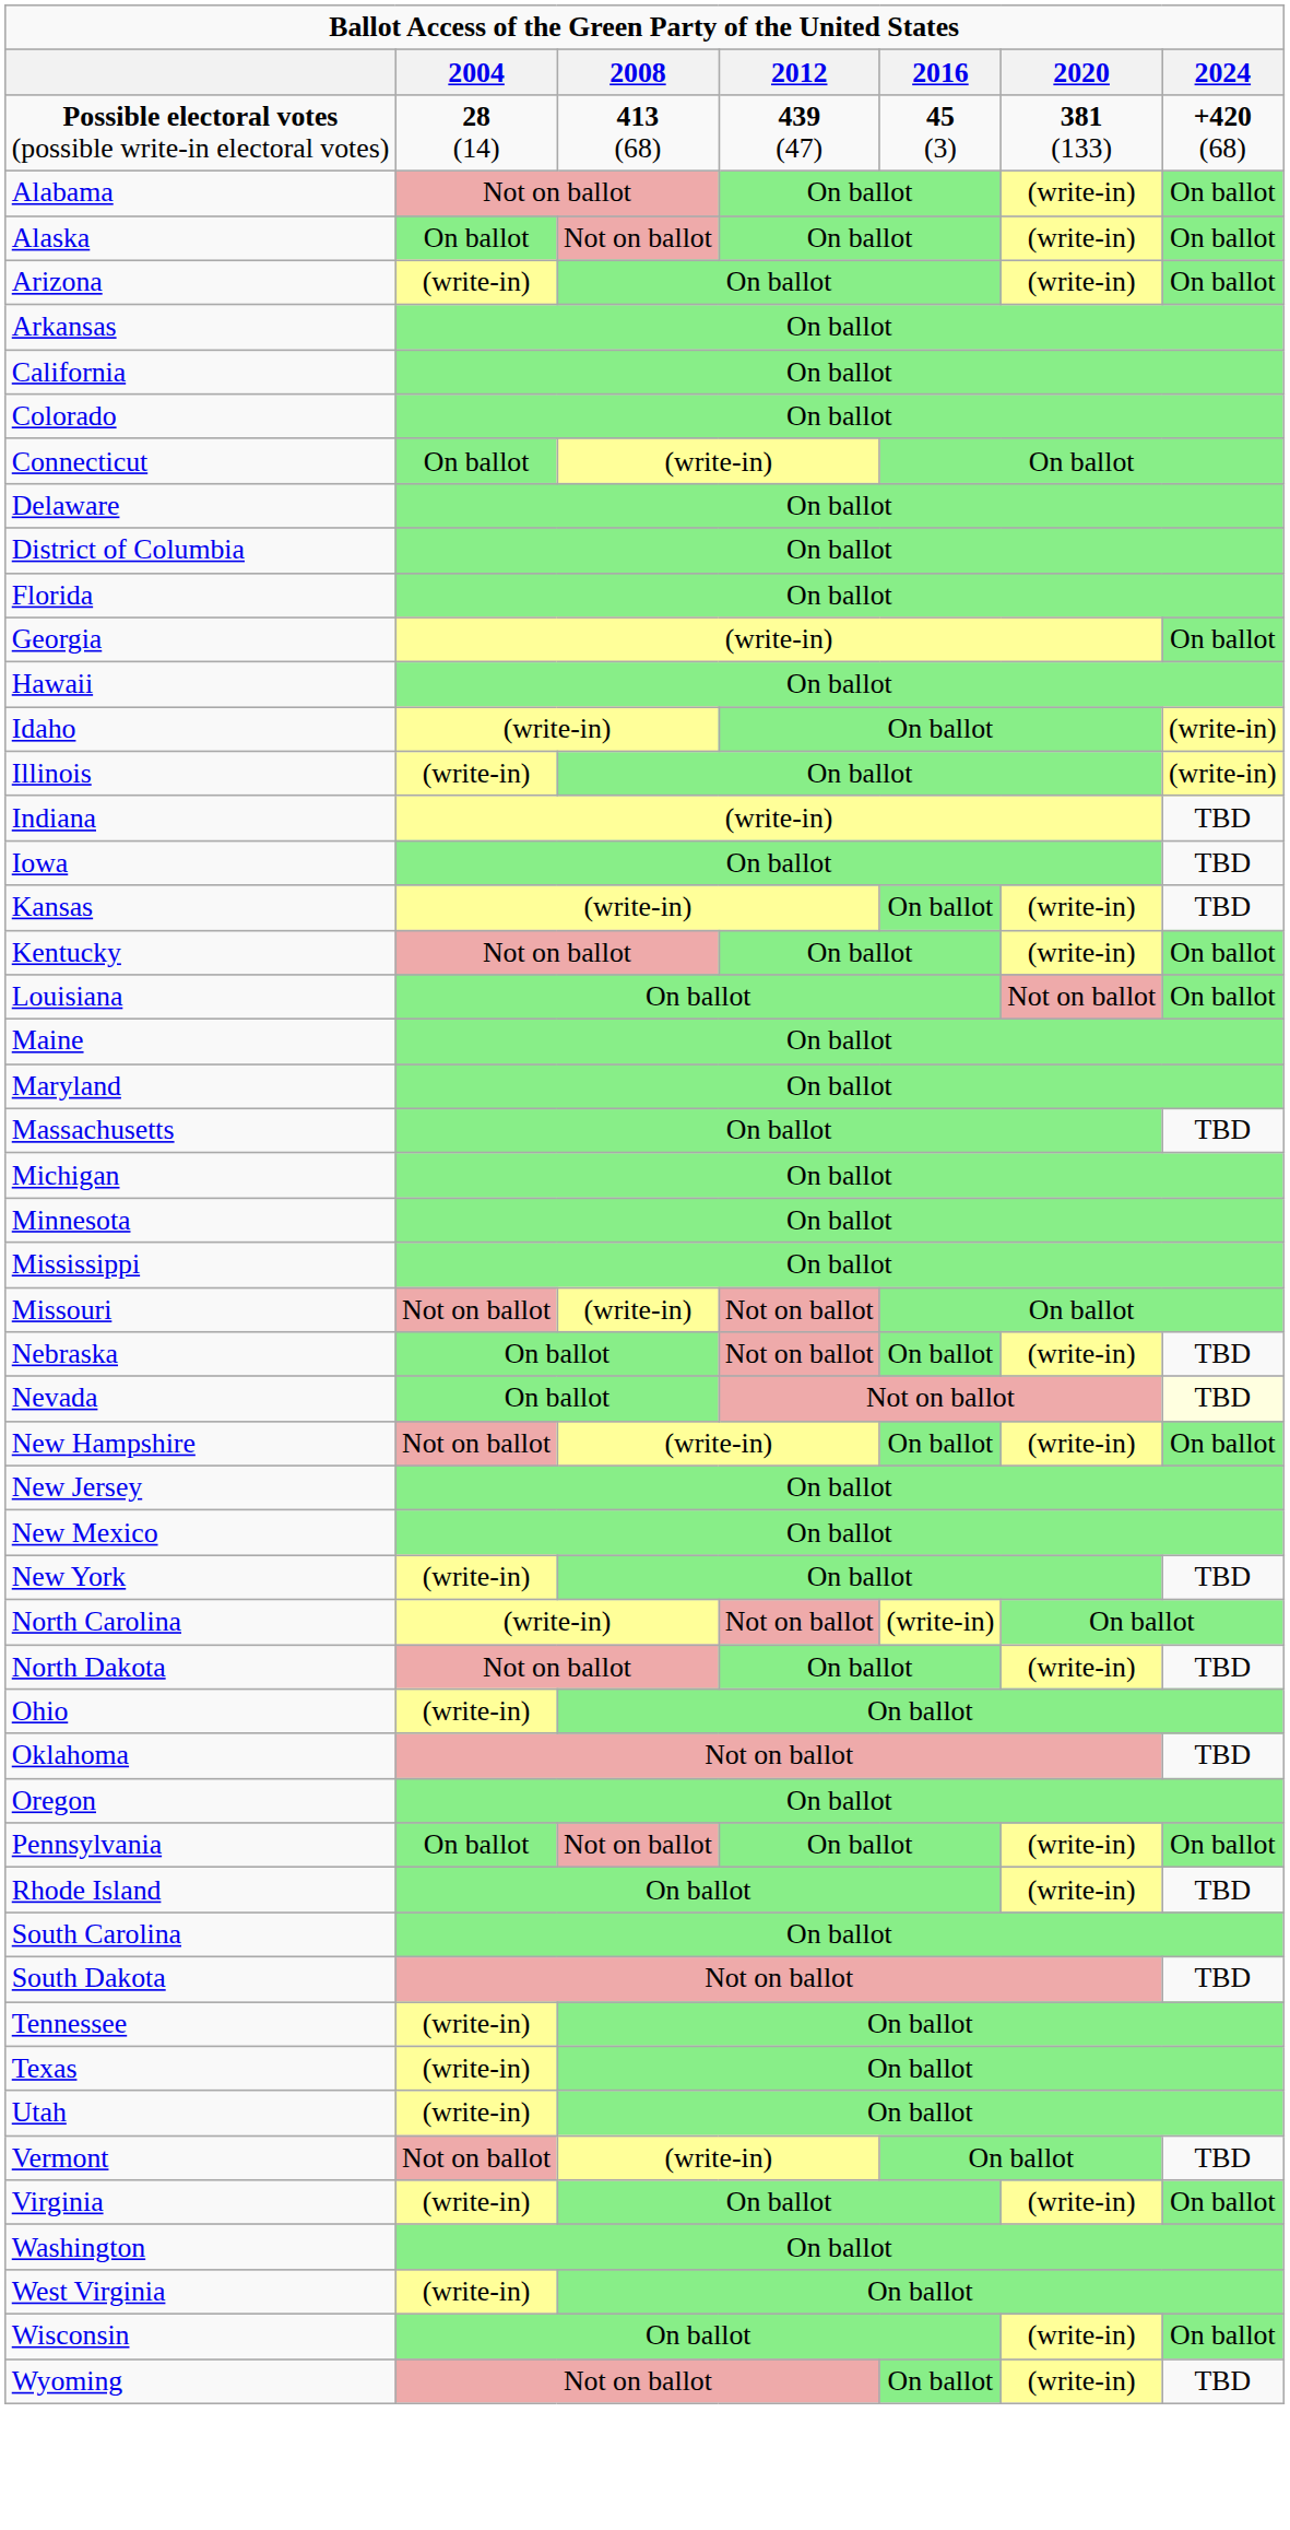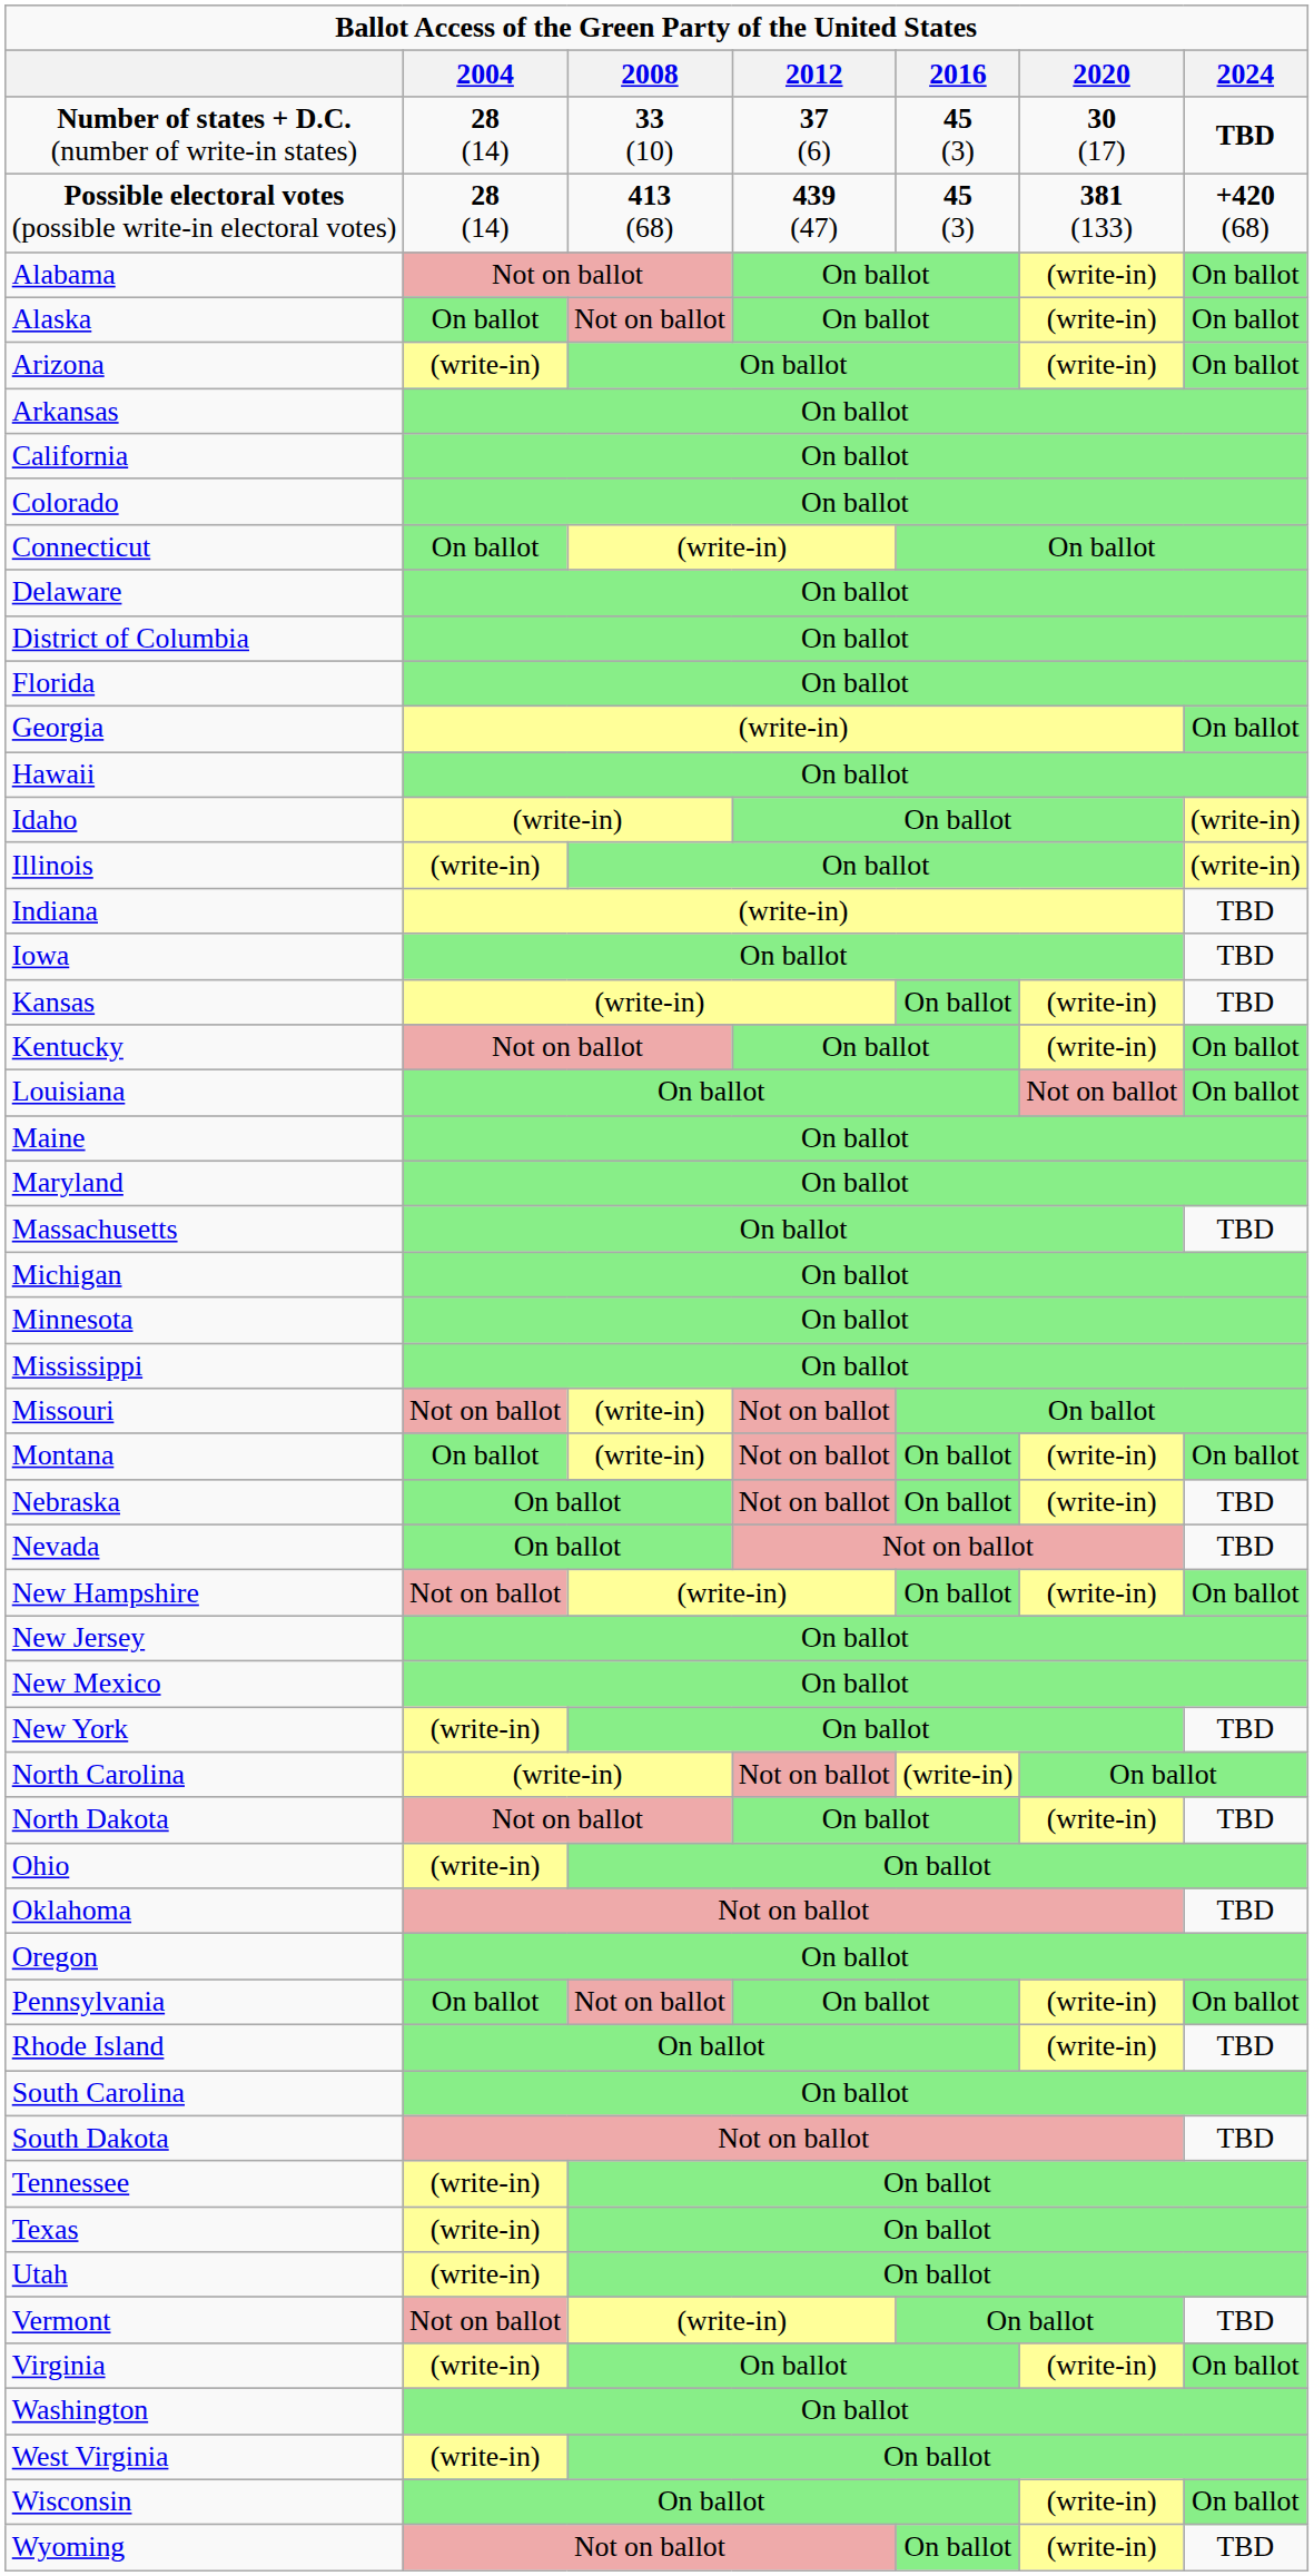+ row: Number of states + D.C. (number of write-in states) | 28 (14) | 33 (10) | 37 (6) | 45 (3) | 30 (17) | TBD
+ row: Montana | On ballot | (write-in) | Not on ballot | On ballot | (write-in) | On ballot
Nevada | 2024: lightyellow background -> no background
